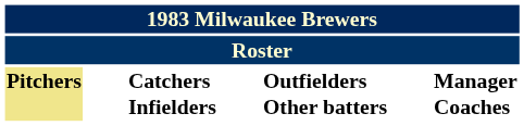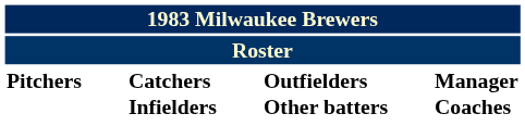Pitchers | column 1: khaki background -> no background
